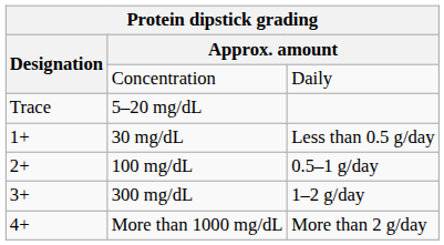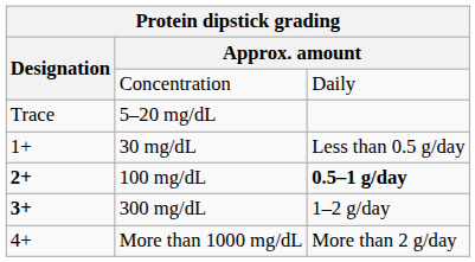100 mg/dL | Designation: normal -> bold
100 mg/dL | column 3: normal -> bold
300 mg/dL | Designation: normal -> bold
